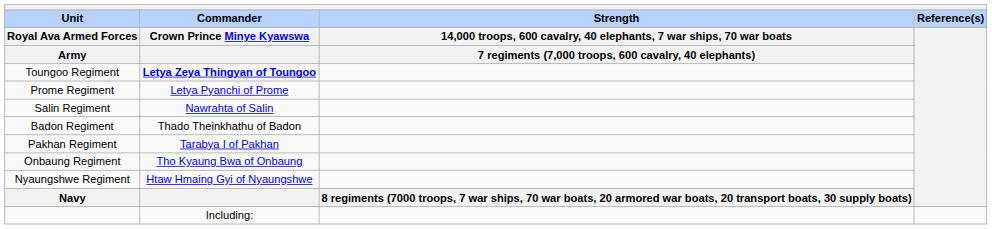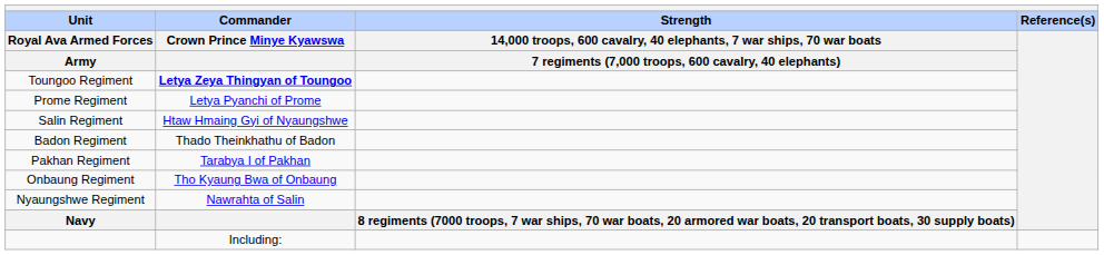Salin Regiment | Commander / Crown Prince Minye Kyawswa: Nawrahta of Salin -> Htaw Hmaing Gyi of Nyaungshwe
Nyaungshwe Regiment | Commander / Crown Prince Minye Kyawswa: Htaw Hmaing Gyi of Nyaungshwe -> Nawrahta of Salin
